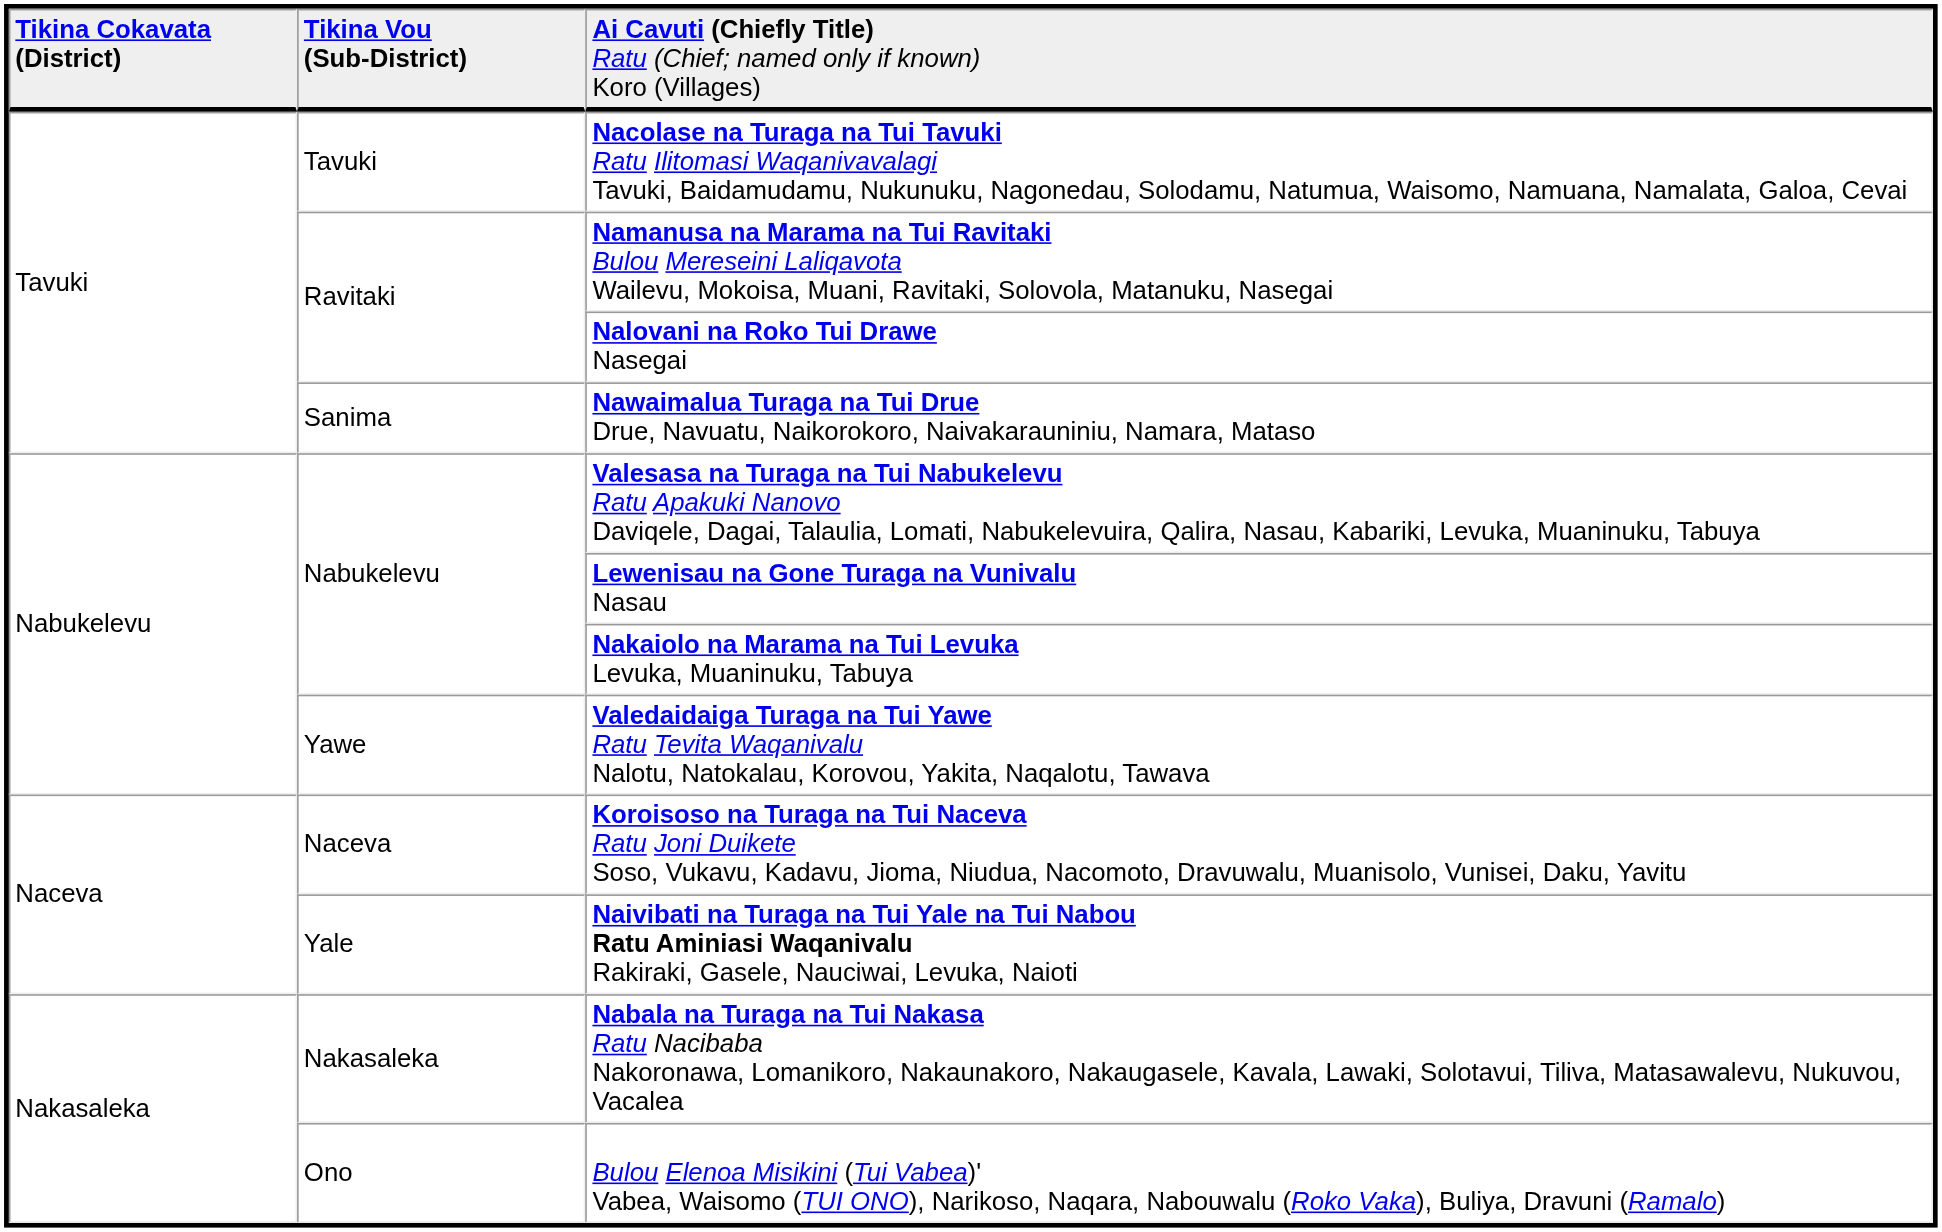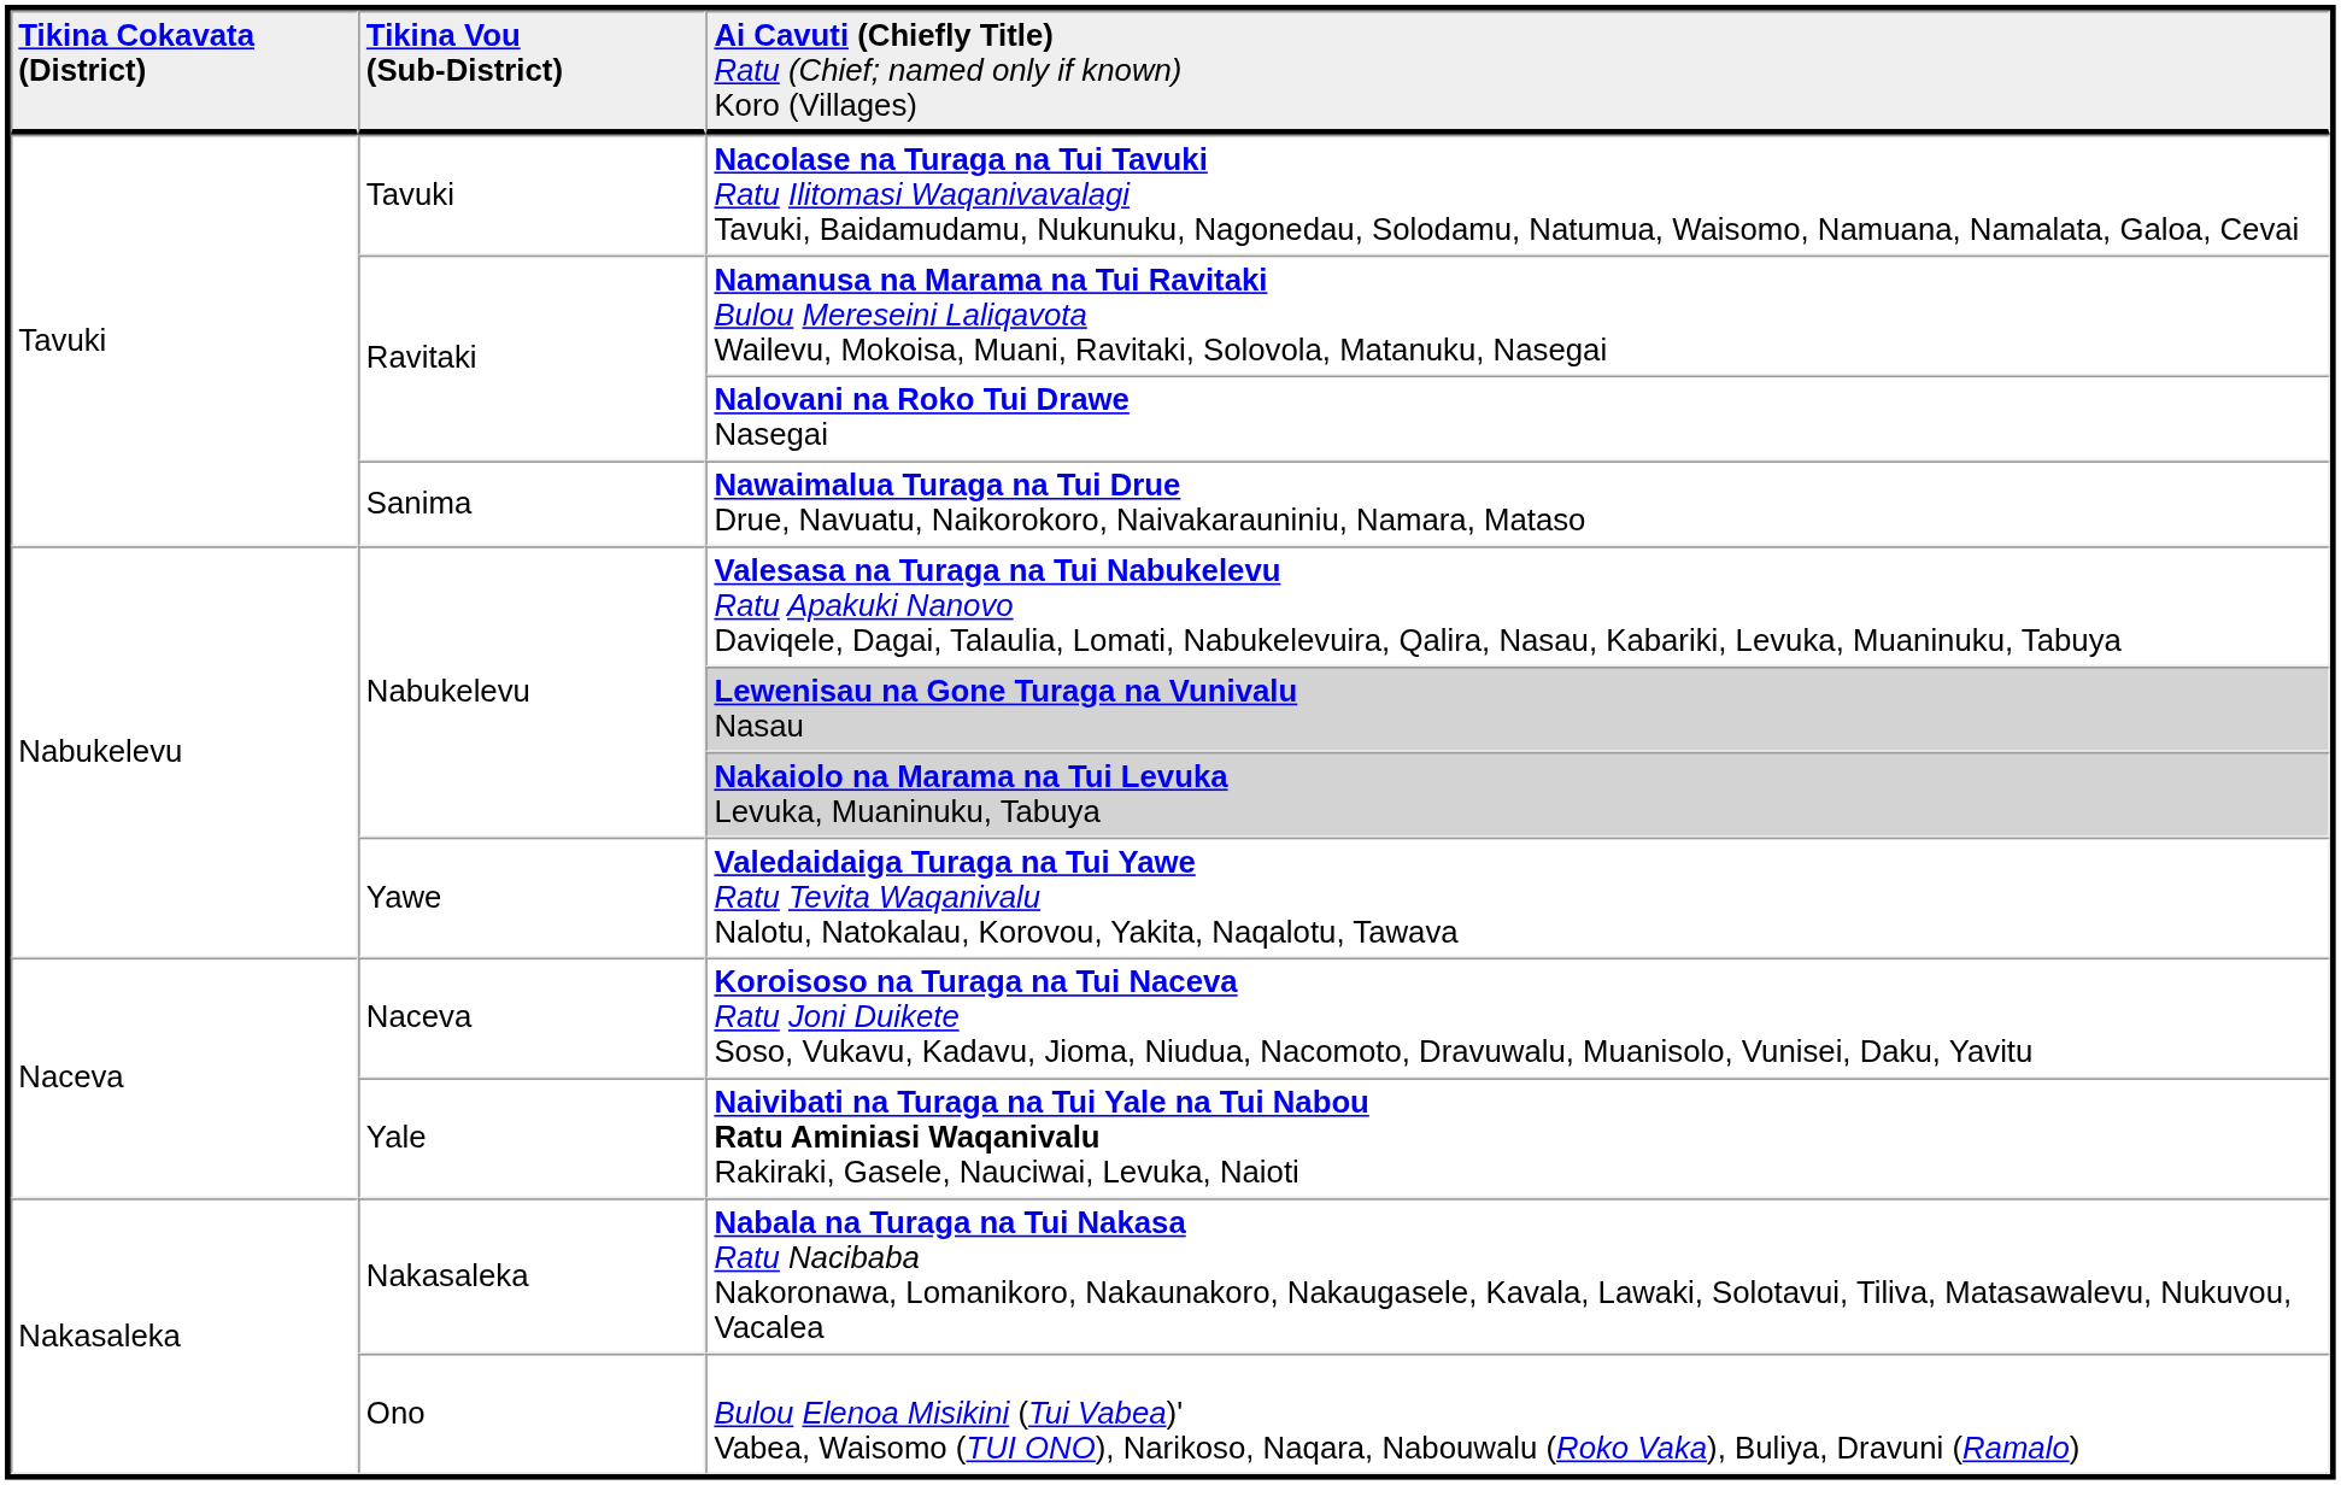Lewenisau na Gone Turaga na Vunivalu Nasau | column 3: no background -> lightgrey background
Nakaiolo na Marama na Tui Levuka Levuka, Muaninuku, Tabuya | column 3: no background -> lightgrey background
